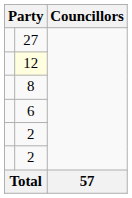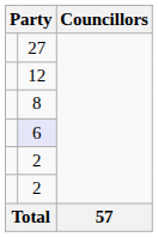12 | column 2: lightyellow background -> no background
6 | column 2: no background -> lavender background
